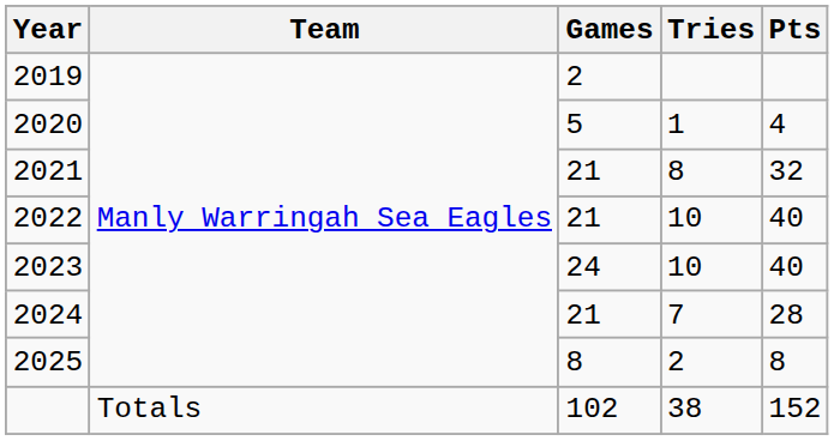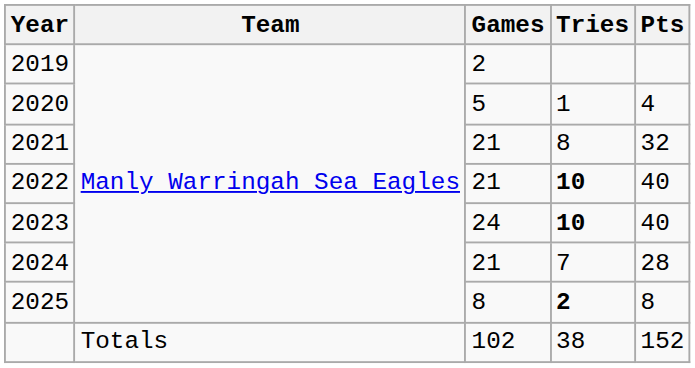2022 | Tries: normal -> bold
2023 | Tries: normal -> bold
2025 | Tries: normal -> bold
